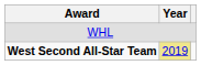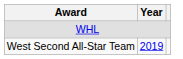West Second All-Star Team | Award: bold -> normal
West Second All-Star Team | Year: khaki background -> no background
